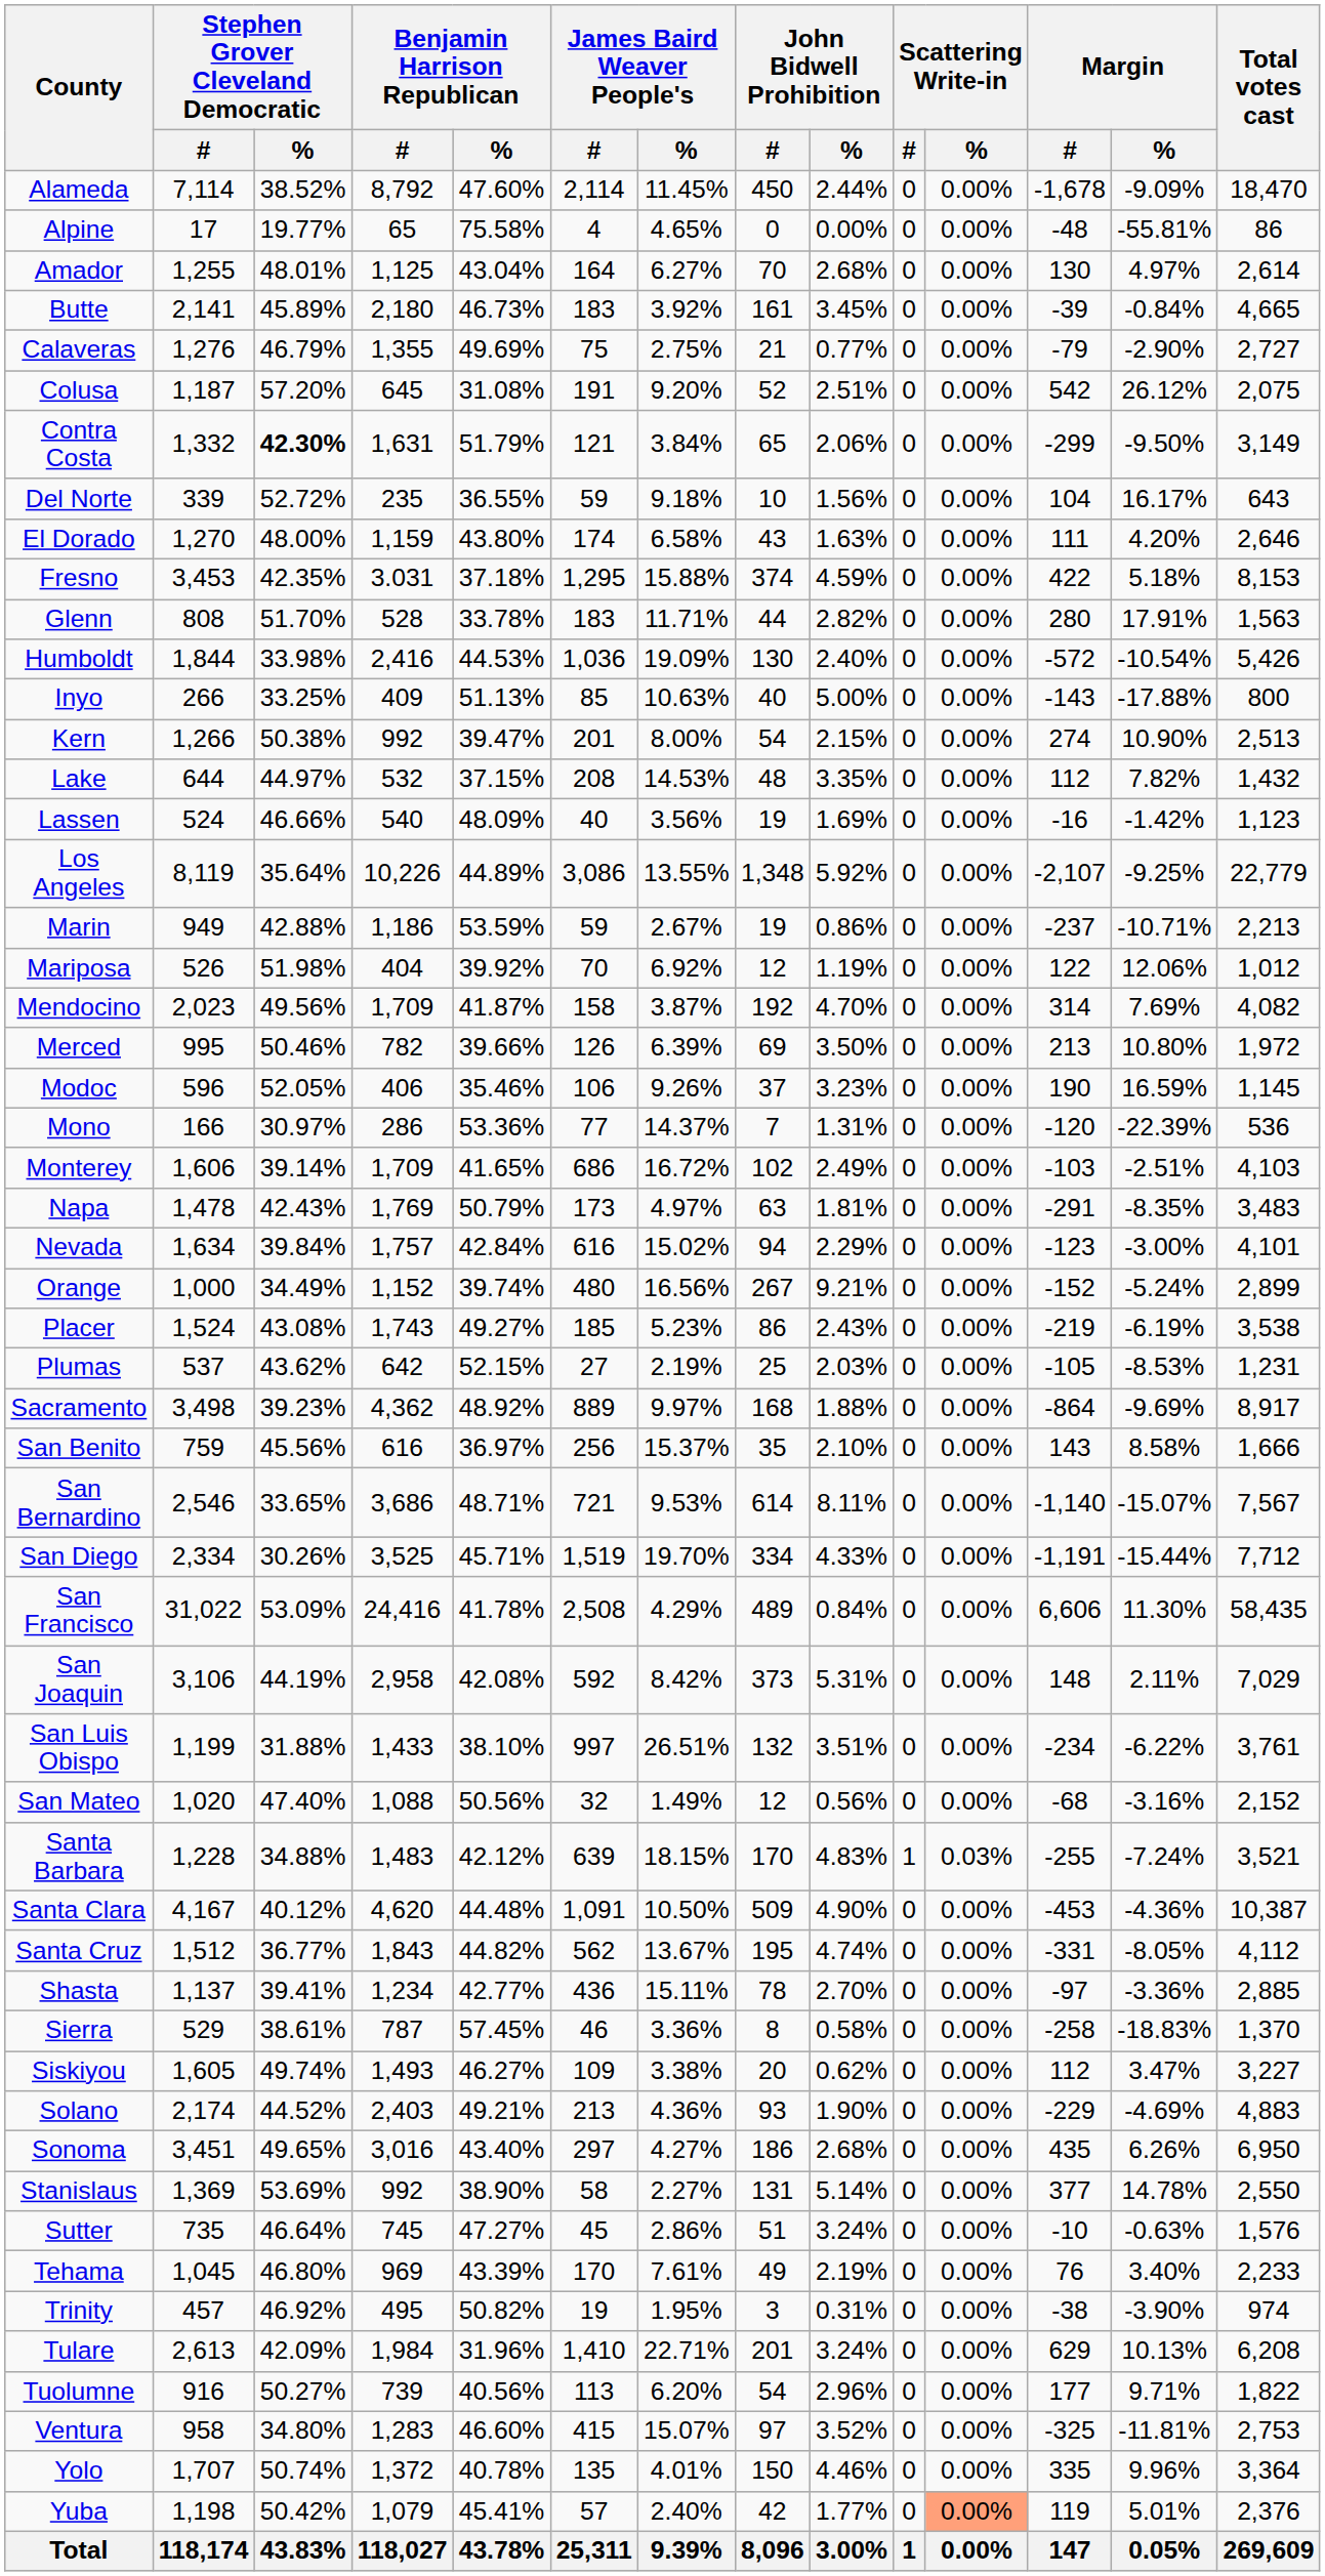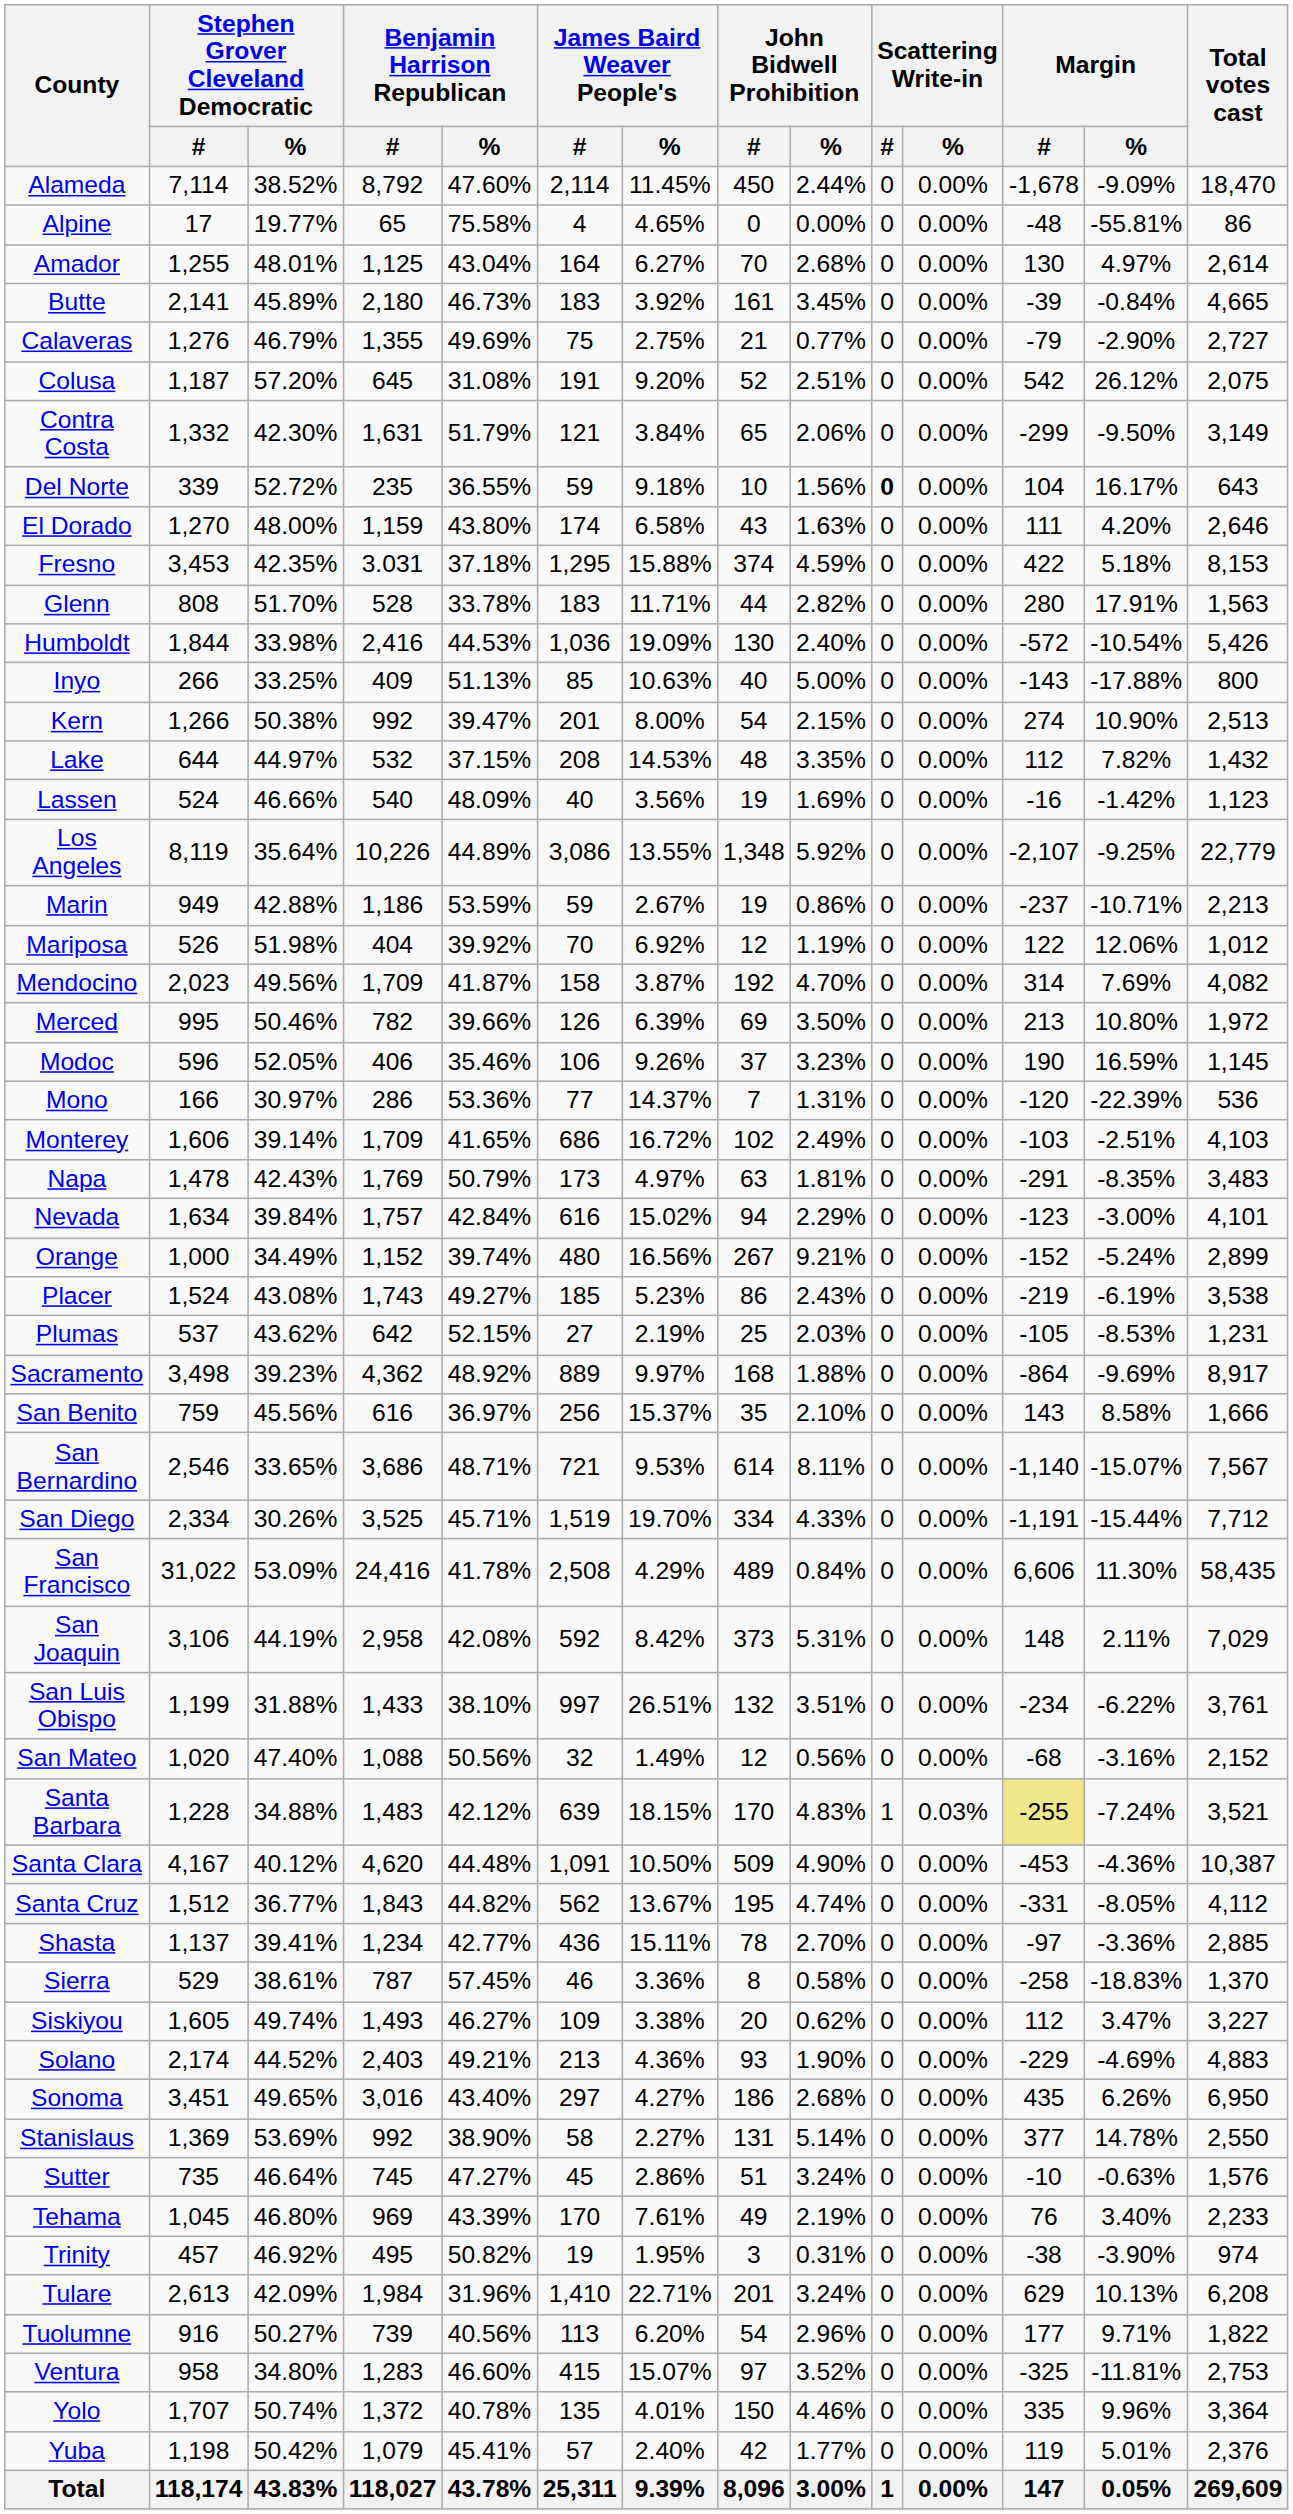Contra Costa | Stephen Grover Cleveland Democratic / %: bold -> normal
Del Norte | Scattering Write-in / #: normal -> bold
Santa Barbara | Margin / #: no background -> khaki background
Yuba | Scattering Write-in / %: lightsalmon background -> no background
